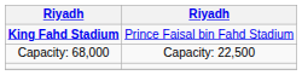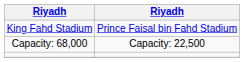row 2 | column 1: bold -> normal
